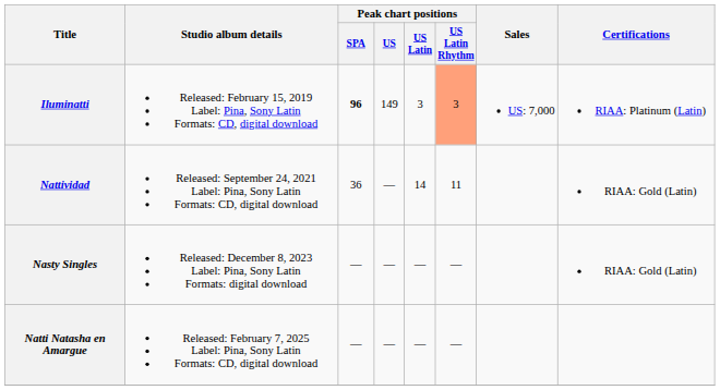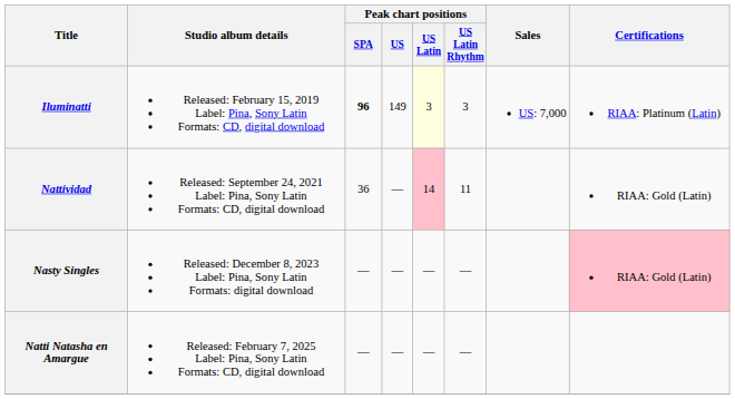Iluminatti | Peak chart positions / US Latin: no background -> lightyellow background
Iluminatti | Peak chart positions / US Latin Rhythm: lightsalmon background -> no background
Nattividad | Peak chart positions / US Latin: no background -> pink background
Nasty Singles | Certifications: no background -> pink background
